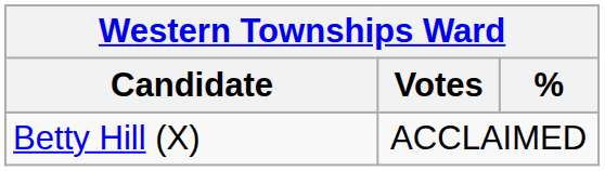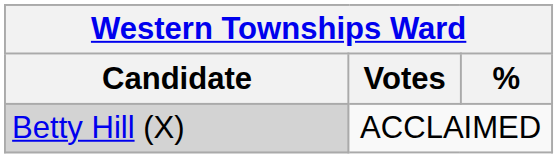Betty Hill (X) | Candidate: no background -> lightgrey background
